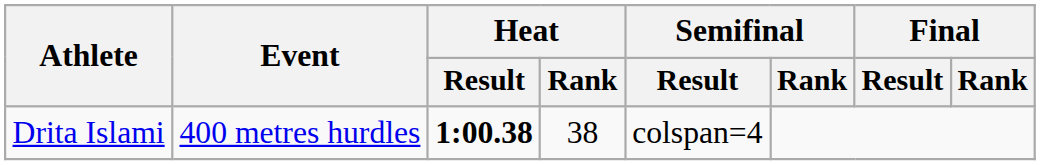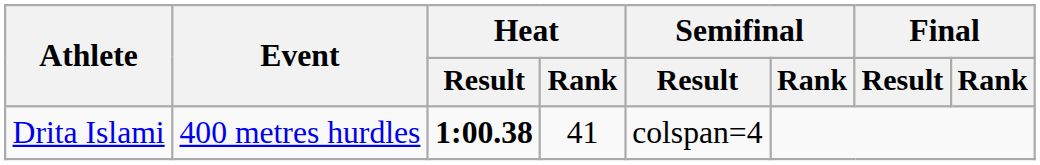Drita Islami | Heat / Rank: 38 -> 41
